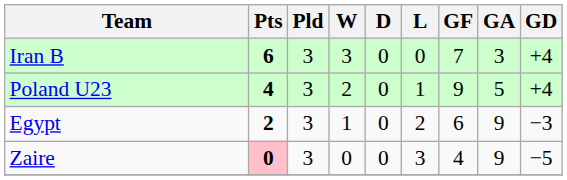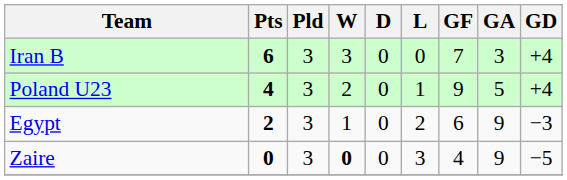Zaire | Pts: pink background -> no background
Zaire | W: normal -> bold
